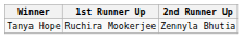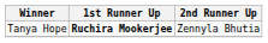Tanya Hope | 1st Runner Up: normal -> bold
